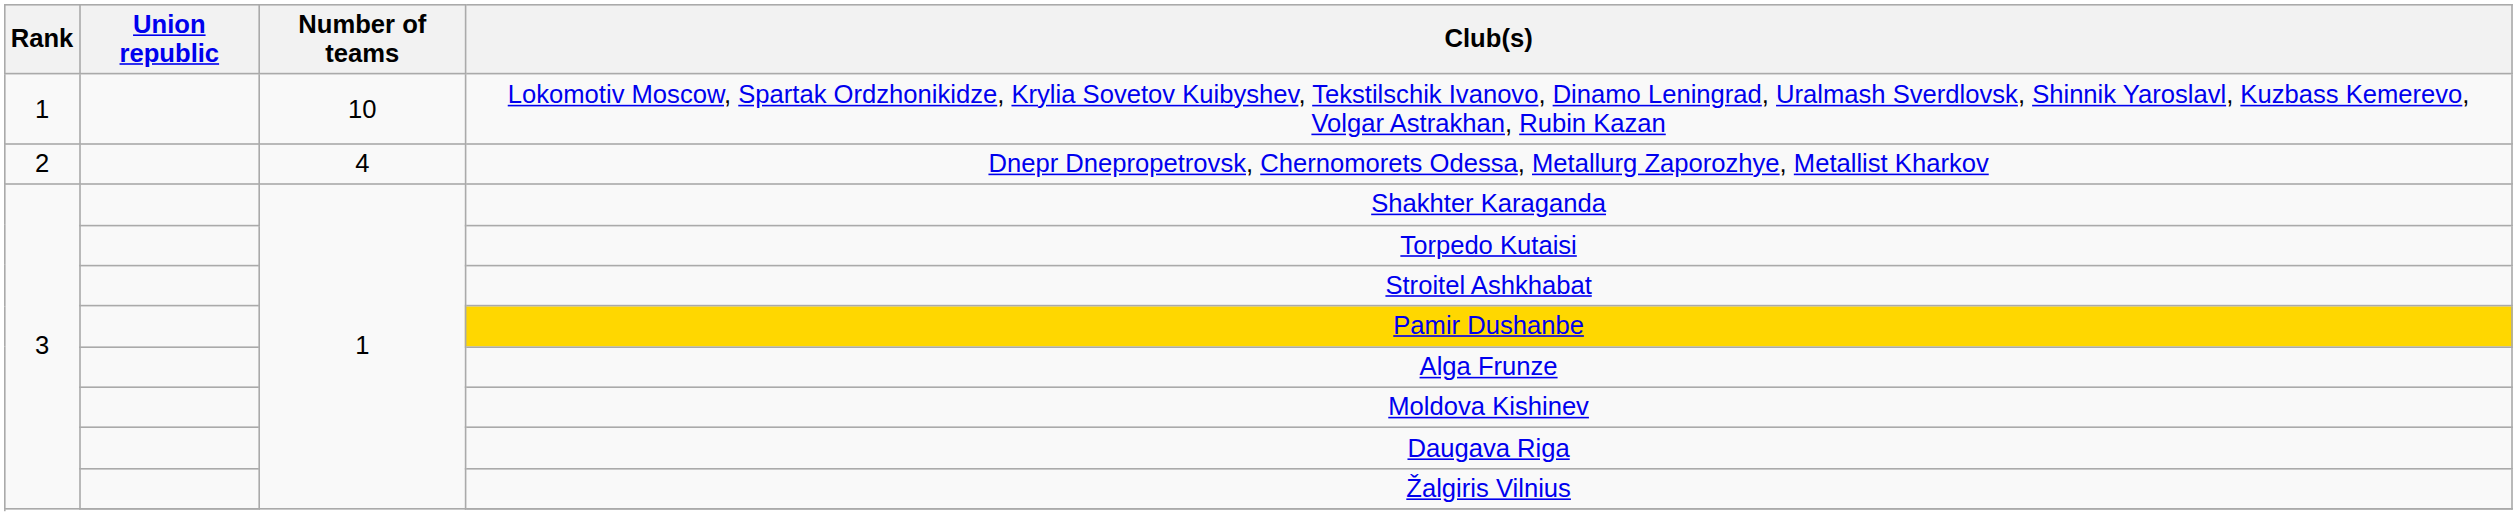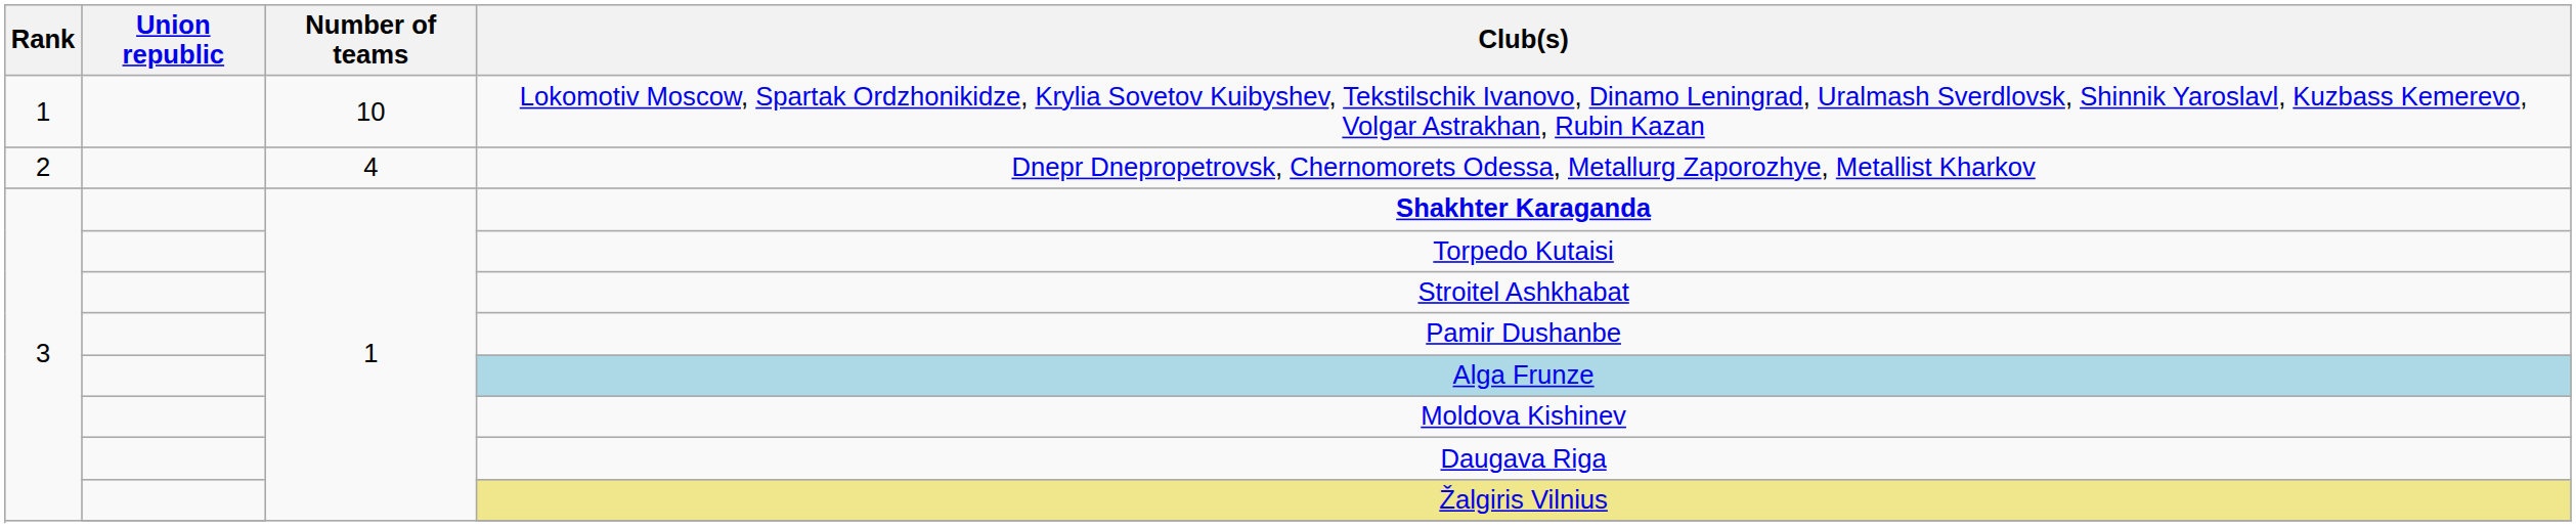Shakhter Karaganda | Club(s): normal -> bold
Pamir Dushanbe | Club(s): gold background -> no background
Alga Frunze | Club(s): no background -> lightblue background
Žalgiris Vilnius | Club(s): no background -> khaki background
